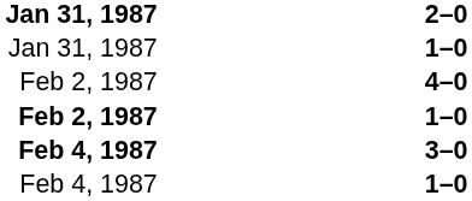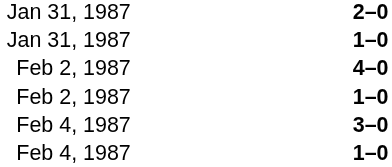2–0 | column 1: bold -> normal
Feb 2, 1987 / 1–0 | column 1: bold -> normal
3–0 | column 1: bold -> normal
